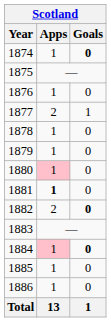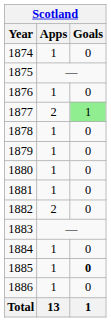1874 | Goals: bold -> normal
1877 | Goals: no background -> lightgreen background
1880 | Apps: pink background -> no background
1881 | Apps: bold -> normal
1882 | Goals: bold -> normal
1884 | Apps: pink background -> no background
1884 | Goals: bold -> normal
1885 | Goals: normal -> bold
